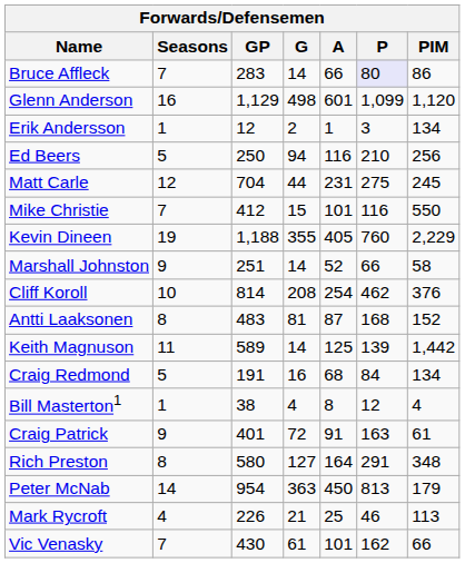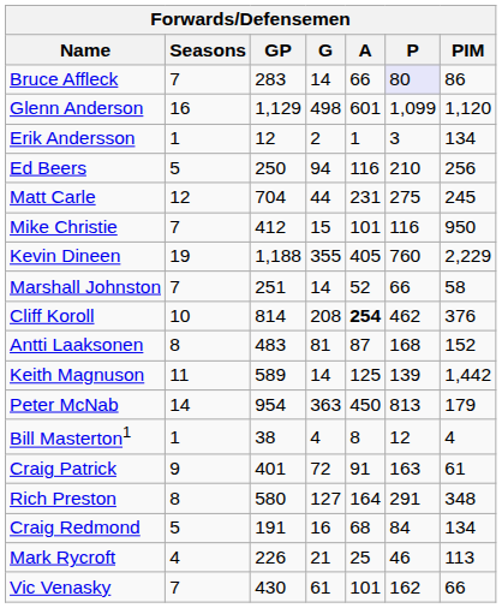Mike Christie | PIM: 550 -> 950
Marshall Johnston | Seasons: 9 -> 7
Cliff Koroll | A: normal -> bold
rows swapped: Peter McNab <-> Craig Redmond
